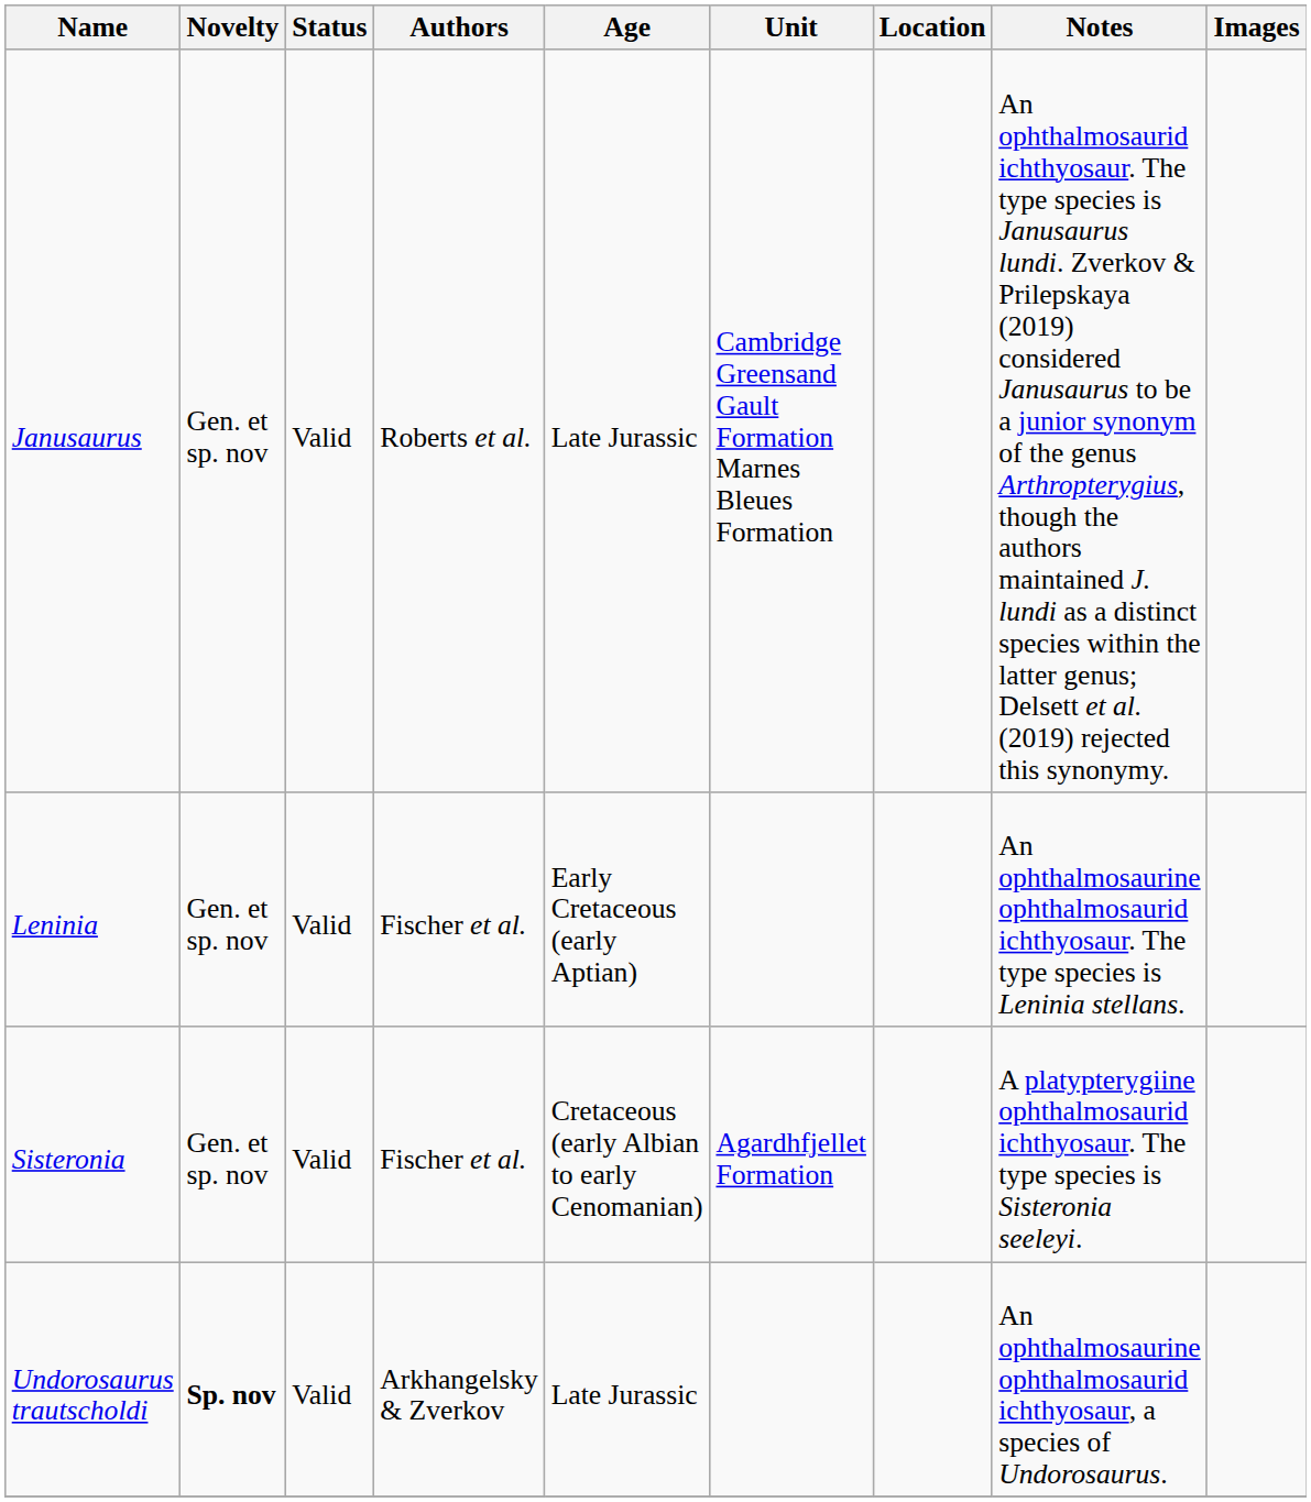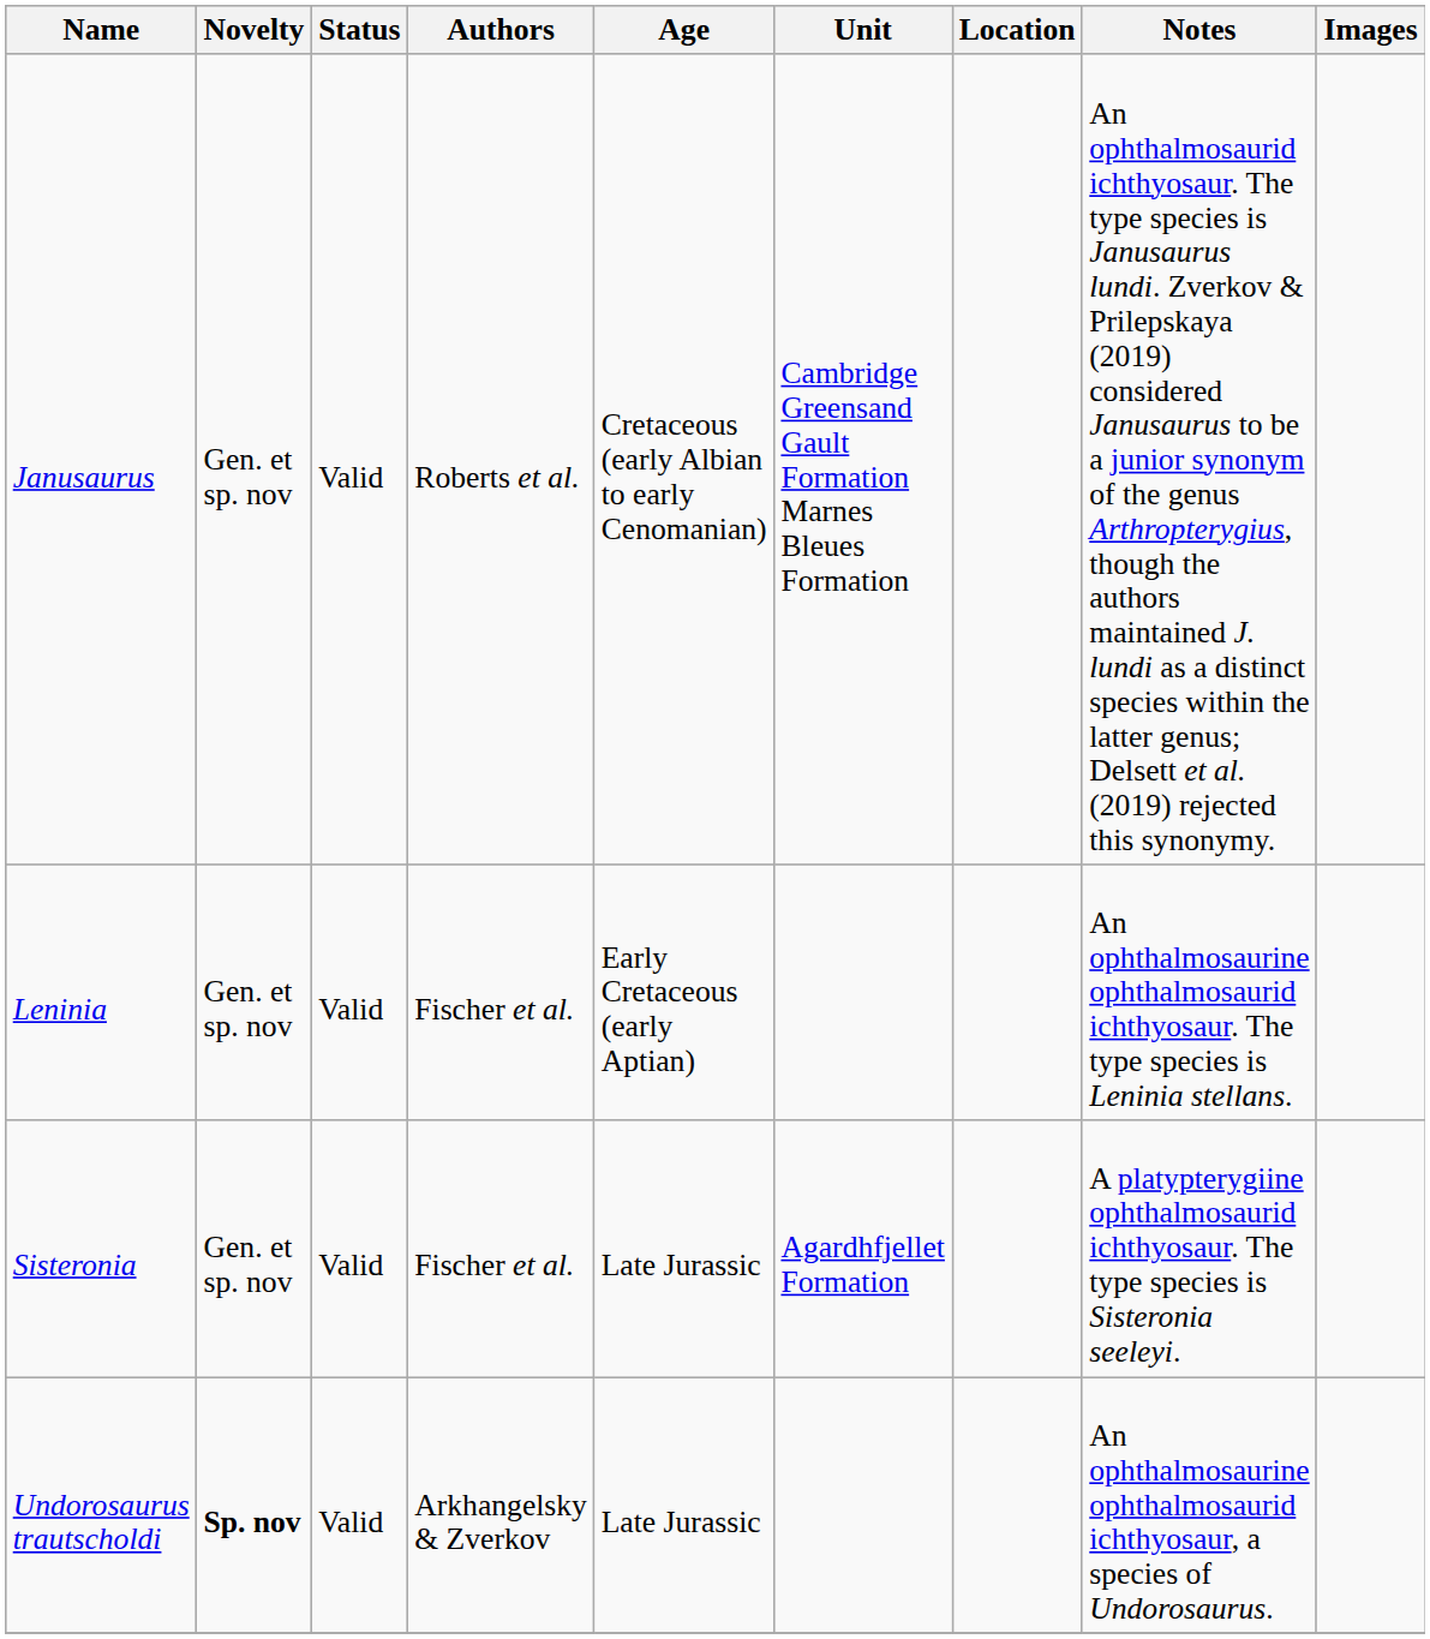Janusaurus | Age: Late Jurassic -> Cretaceous (early Albian to early Cenomanian)
Sisteronia | Age: Cretaceous (early Albian to early Cenomanian) -> Late Jurassic
